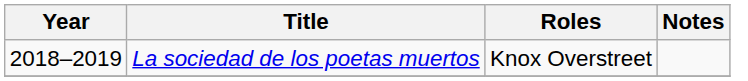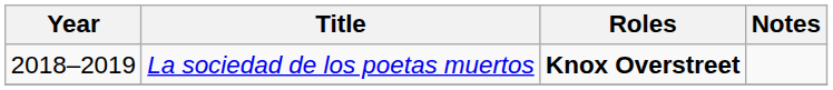La sociedad de los poetas muertos | Roles: normal -> bold
